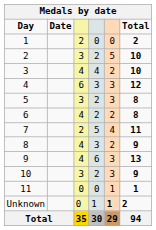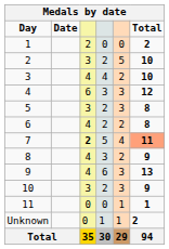7 | column 3: normal -> bold
7 | Total: no background -> lightsalmon background
Unknown | column 5: bold -> normal
